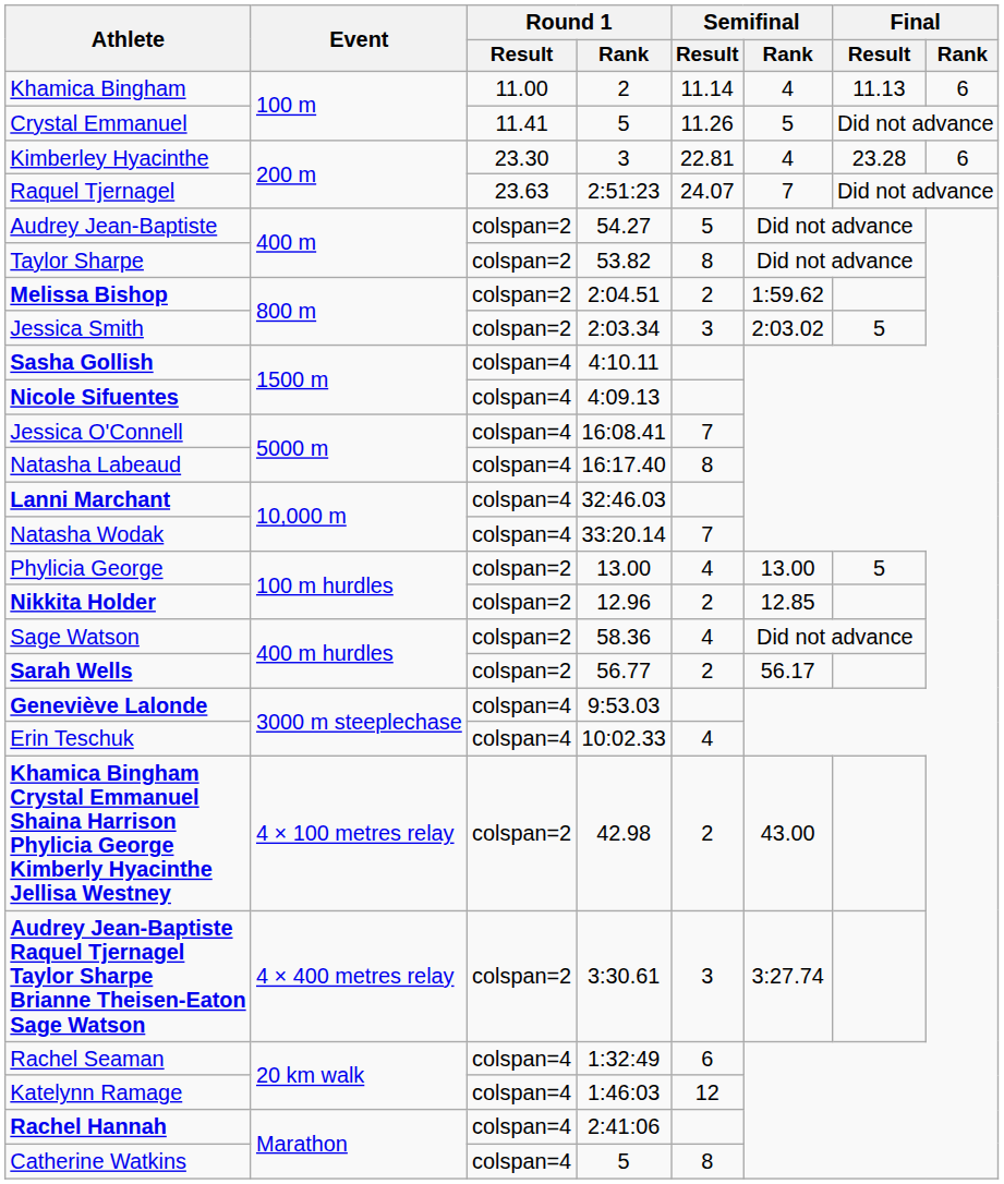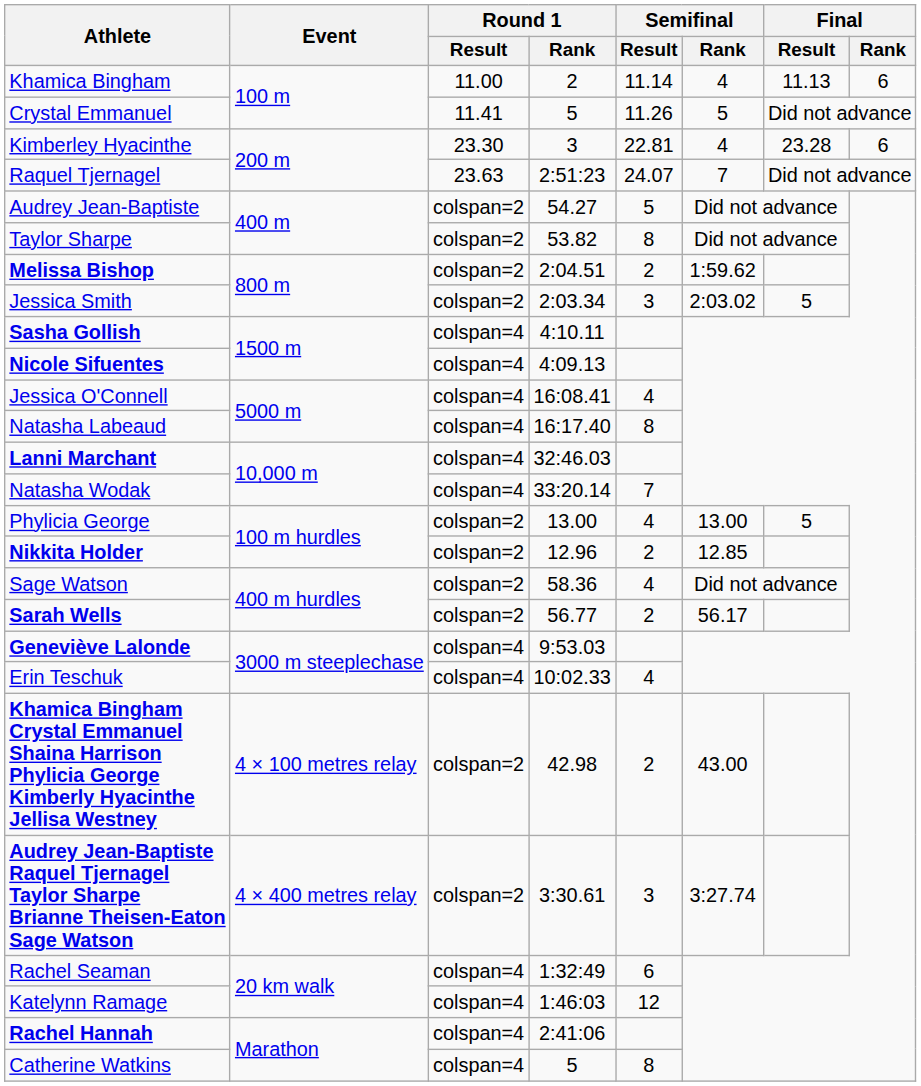Jessica O'Connell | Semifinal / Result: 7 -> 4
